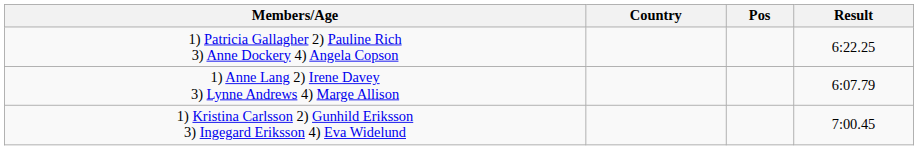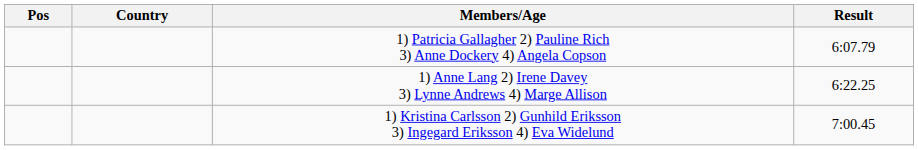columns swapped: Pos <-> Members/Age
row 2 | Result: 6:22.25 -> 6:07.79
row 3 | Result: 6:07.79 -> 6:22.25
